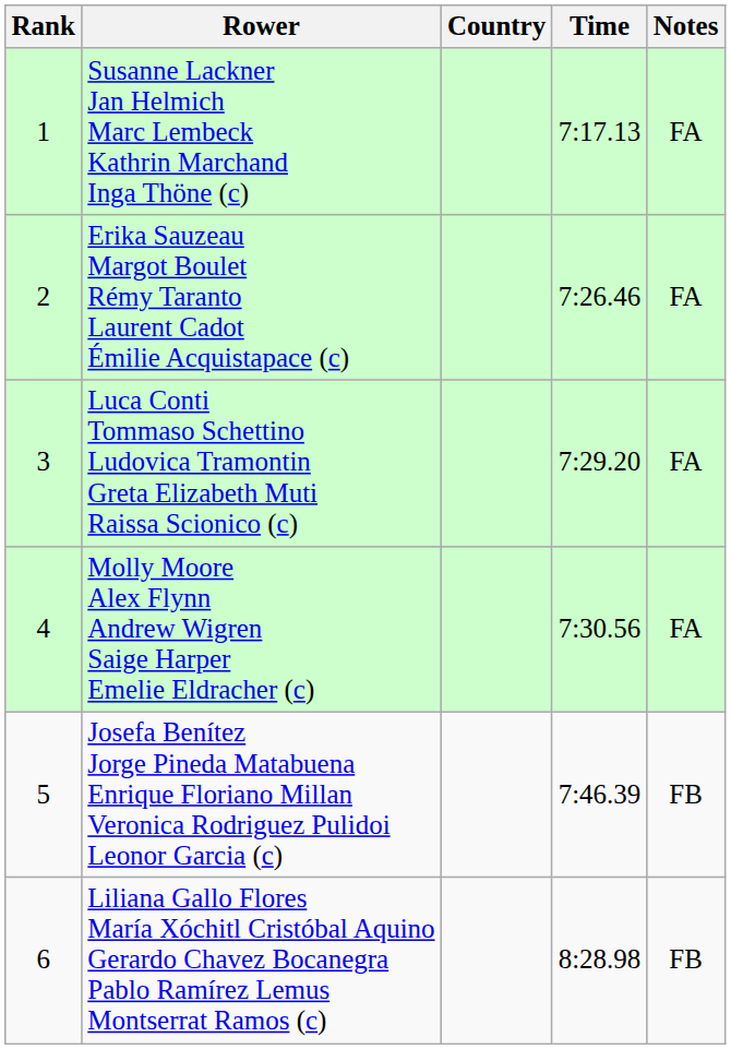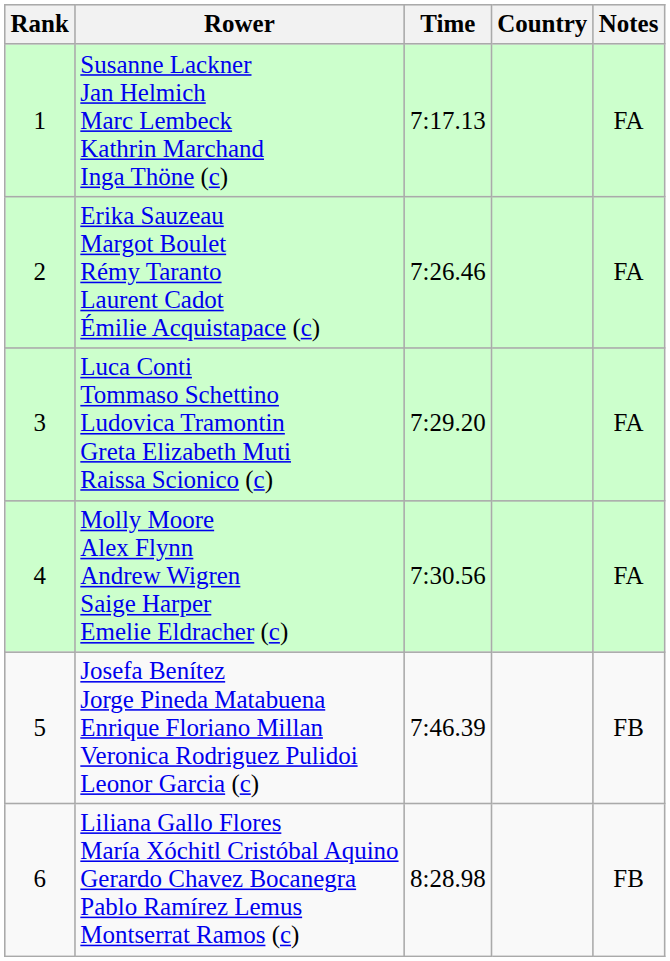columns swapped: Country <-> Time
